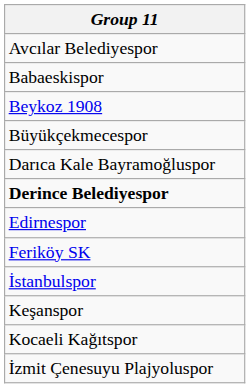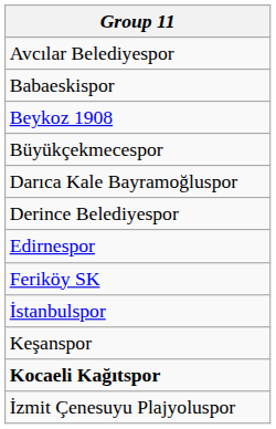row 7 | column 1: bold -> normal
row 12 | column 1: normal -> bold
